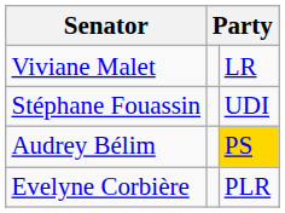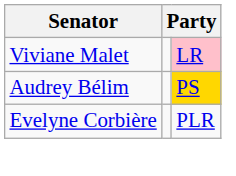Viviane Malet | column 3: no background -> pink background
- row: Stéphane Fouassin | UDI
